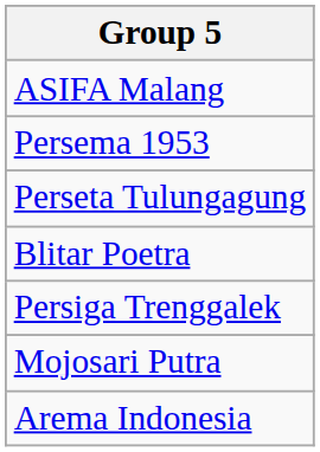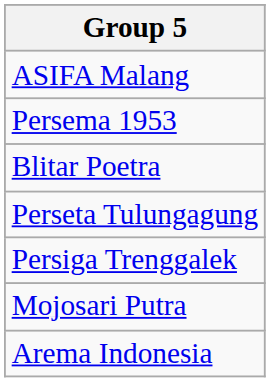row 4 | column 1: Perseta Tulungagung -> Blitar Poetra
row 5 | column 1: Blitar Poetra -> Perseta Tulungagung
